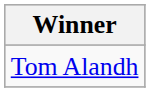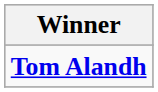row 2 | column 1: normal -> bold
